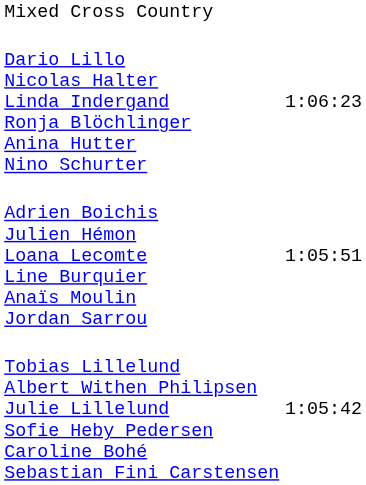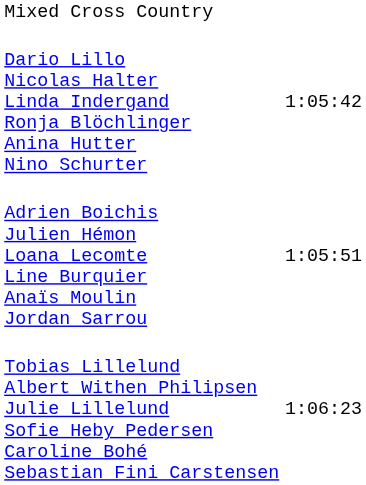row 2 | column 2: 1:06:23 -> 1:05:42
row 4 | column 2: 1:05:42 -> 1:06:23
